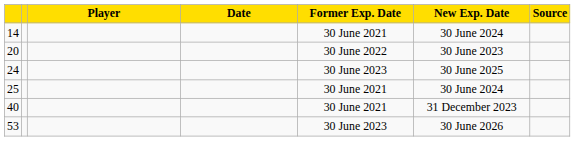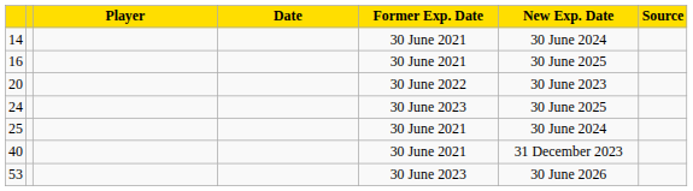+ row: 16 | 30 June 2021 | 30 June 2025
